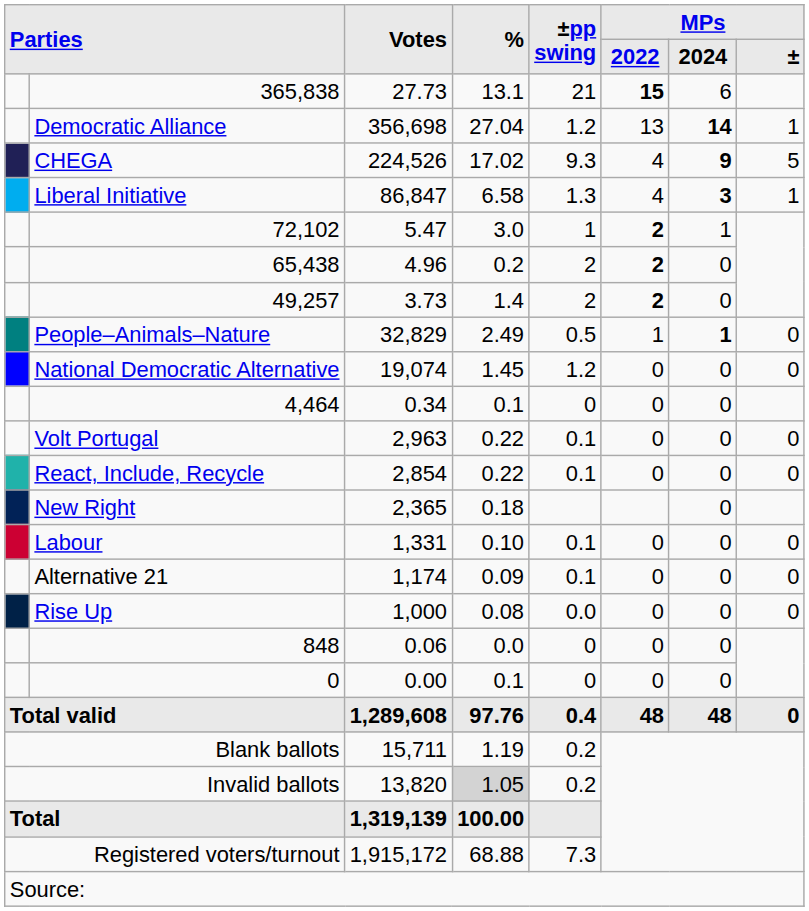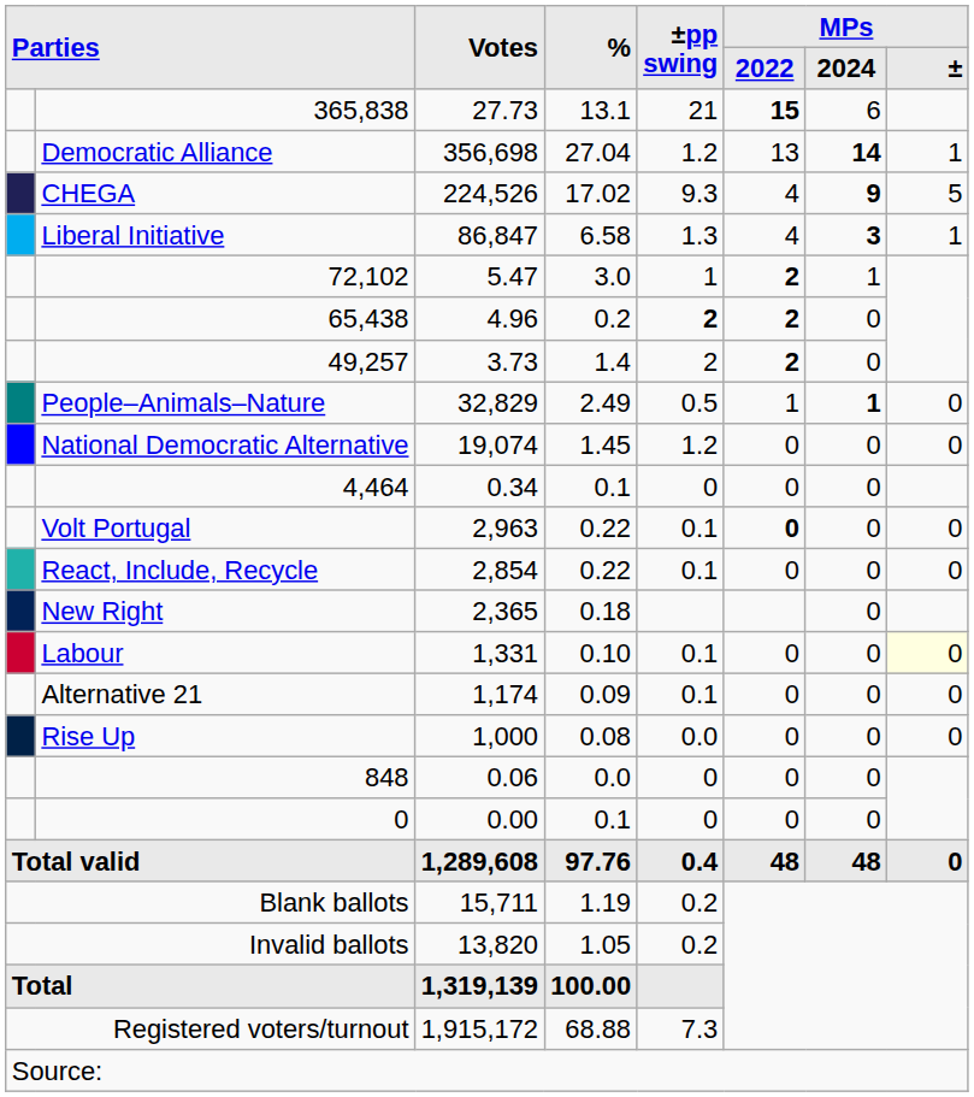65,438 | ±pp swing: normal -> bold
Volt Portugal | MPs / 2022: normal -> bold
Labour | MPs / ±: no background -> lightyellow background
Invalid ballots | %: lightgrey background -> no background
